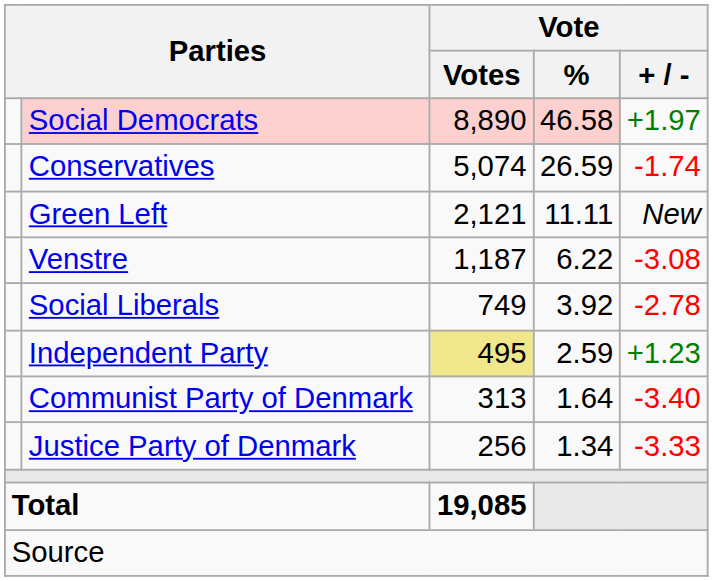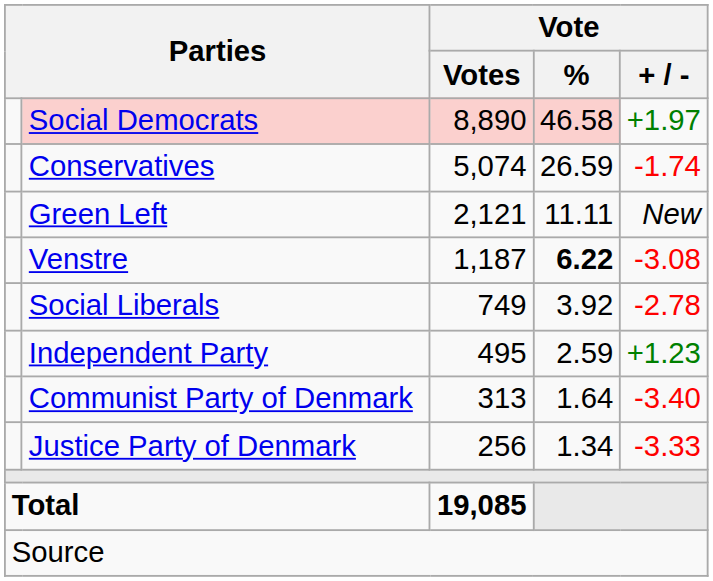Venstre | Vote / %: normal -> bold
Independent Party | Vote / Votes: khaki background -> no background
